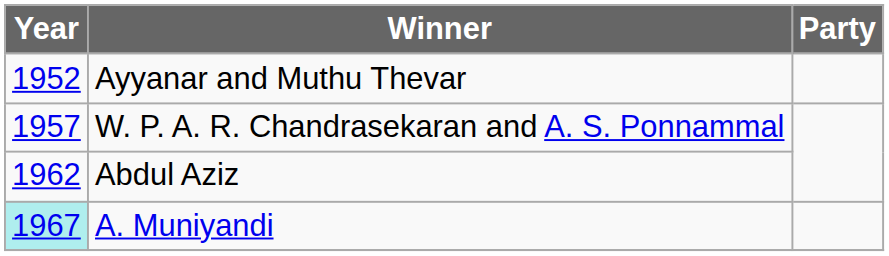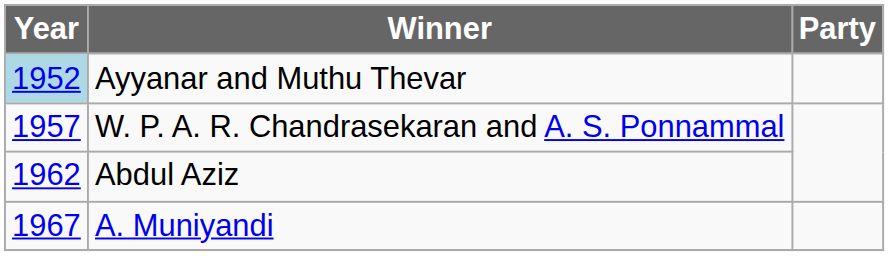Ayyanar and Muthu Thevar | Year: no background -> lightblue background
A. Muniyandi | Year: paleturquoise background -> no background
